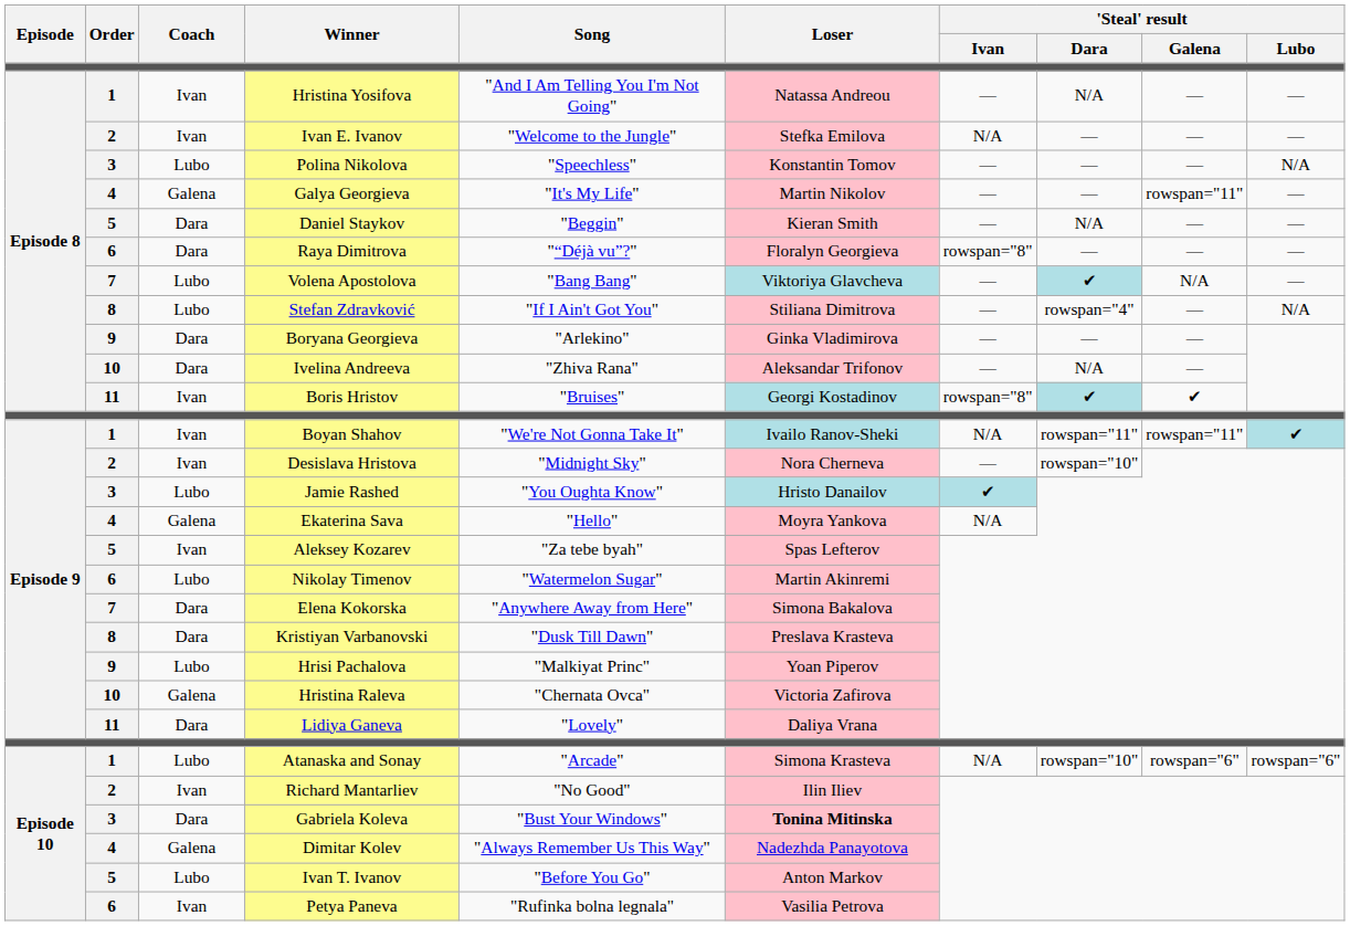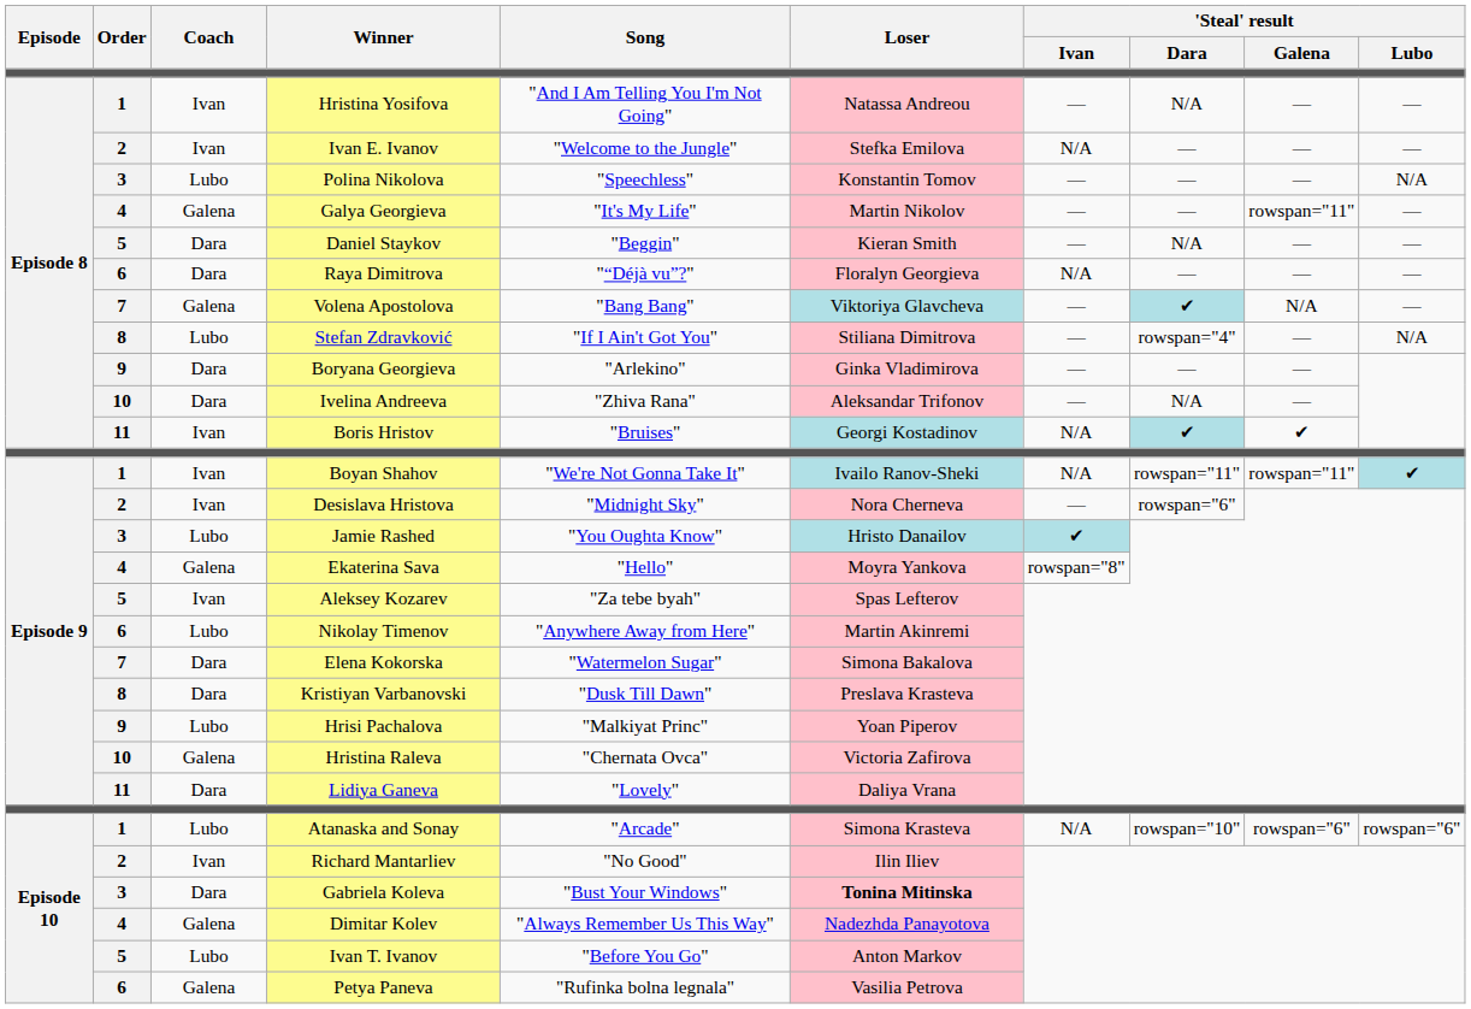Raya Dimitrova | 'Steal' result / Ivan: rowspan="8" -> N/A
Volena Apostolova | Coach: Lubo -> Galena
Boris Hristov | 'Steal' result / Ivan: rowspan="8" -> N/A
Desislava Hristova | 'Steal' result / Dara: rowspan="10" -> rowspan="6"
Ekaterina Sava | 'Steal' result / Ivan: N/A -> rowspan="8"
Nikolay Timenov | Song: "Watermelon Sugar" -> "Anywhere Away from Here"
Elena Kokorska | Song: "Anywhere Away from Here" -> "Watermelon Sugar"
Petya Paneva | Coach: Ivan -> Galena
